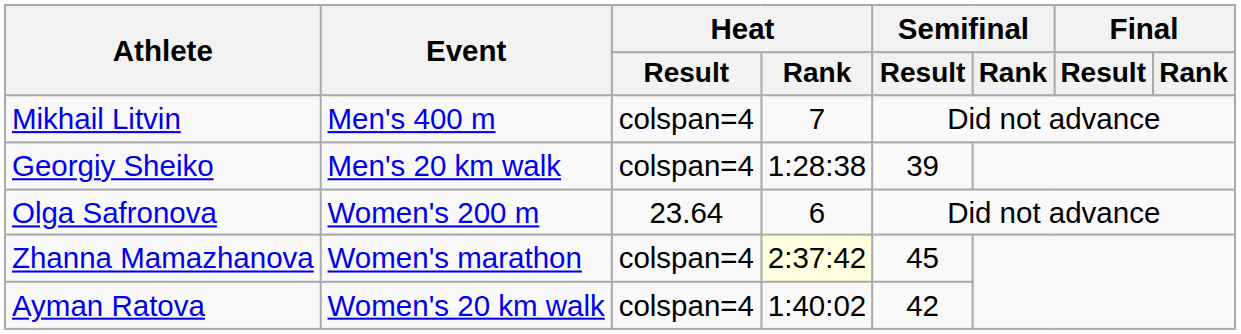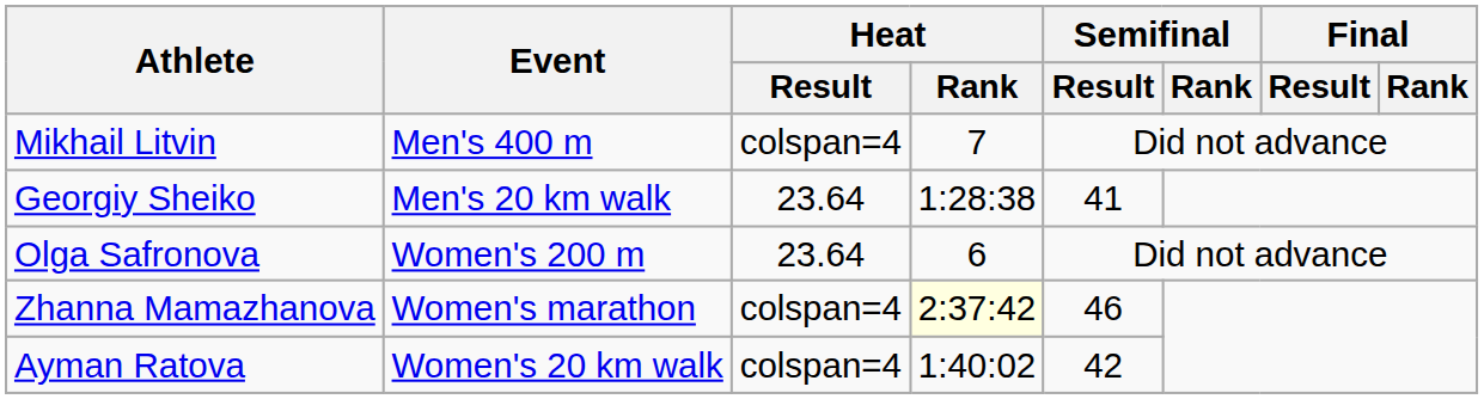Georgiy Sheiko | Heat / Result: colspan=4 -> 23.64
Georgiy Sheiko | Semifinal / Result: 39 -> 41
Zhanna Mamazhanova | Semifinal / Result: 45 -> 46
